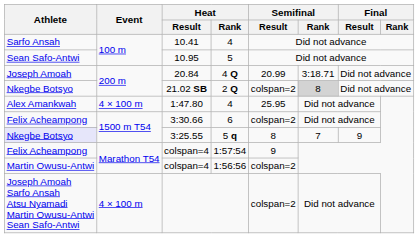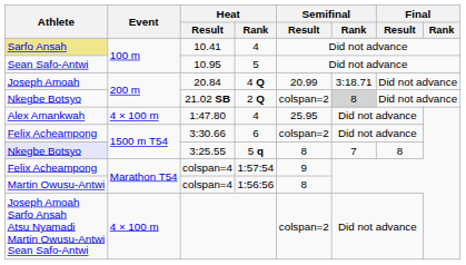10.41 | Athlete: no background -> khaki background
3:25.55 | Final / Result: 9 -> 8
colspan=4 / 1:56:56 | Semifinal / Result: colspan=2 -> 8
